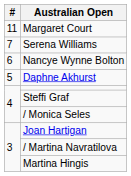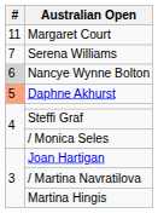Nancye Wynne Bolton | #: no background -> lightgrey background
Daphne Akhurst | #: no background -> lightsalmon background
